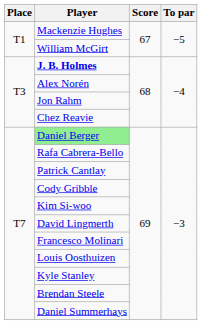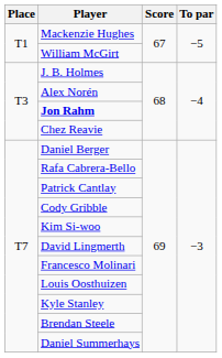J. B. Holmes | Player: bold -> normal
Jon Rahm | Player: normal -> bold
Daniel Berger | Player: lightgreen background -> no background
